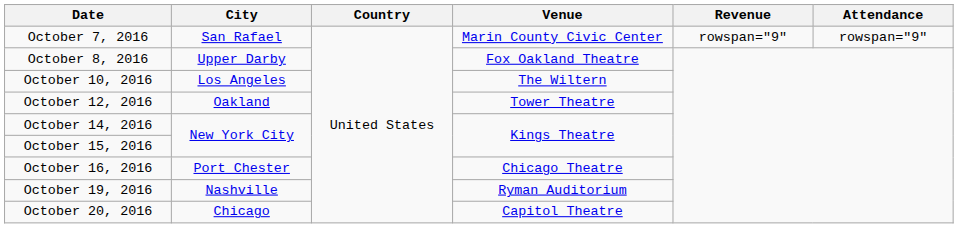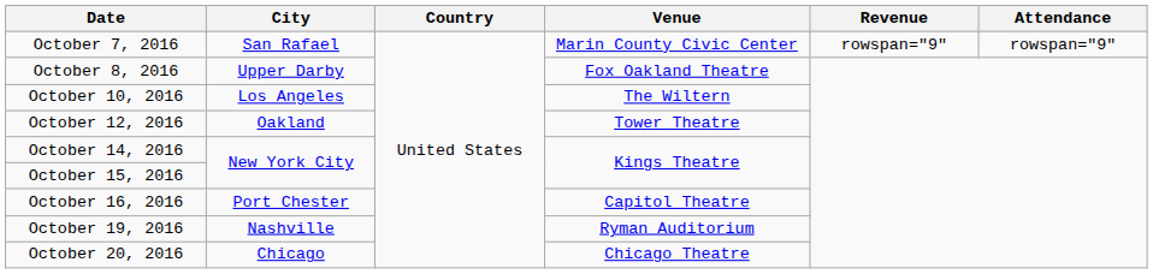October 16, 2016 | Venue: Chicago Theatre -> Capitol Theatre
October 20, 2016 | Venue: Capitol Theatre -> Chicago Theatre
